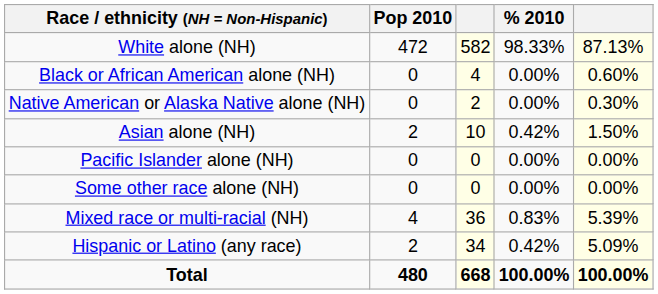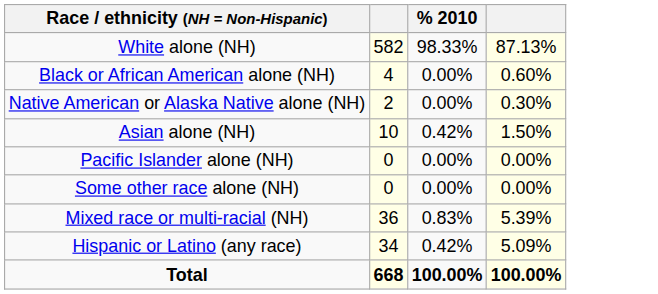- column: Pop 2010 | 472 | 0 | 0 | 2 | 0 | 0 | 4 | 2 | 480
